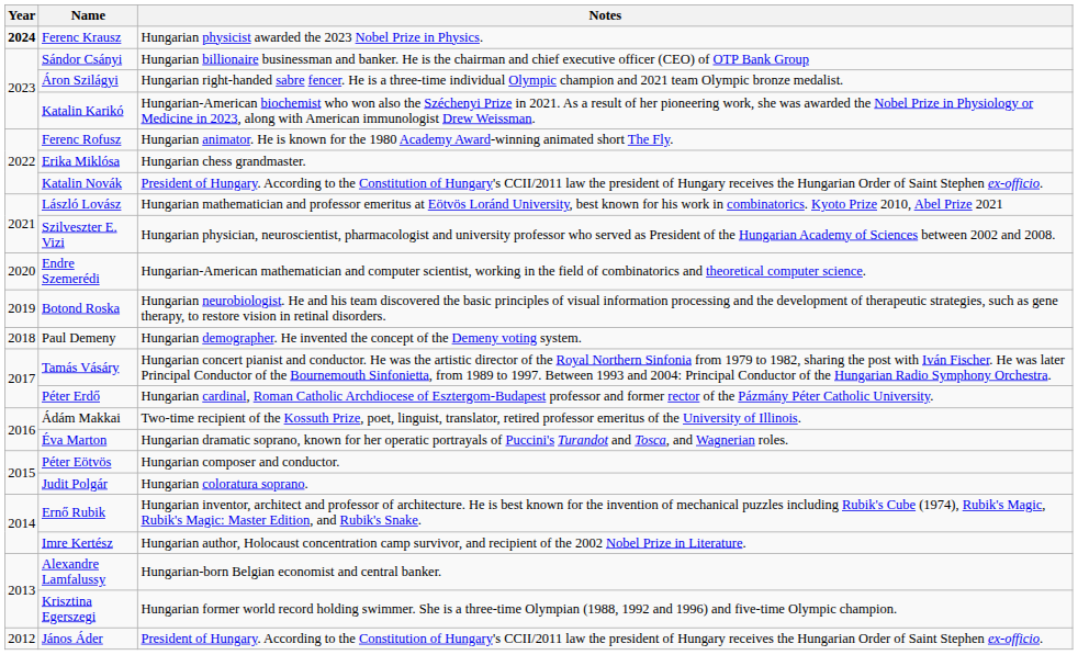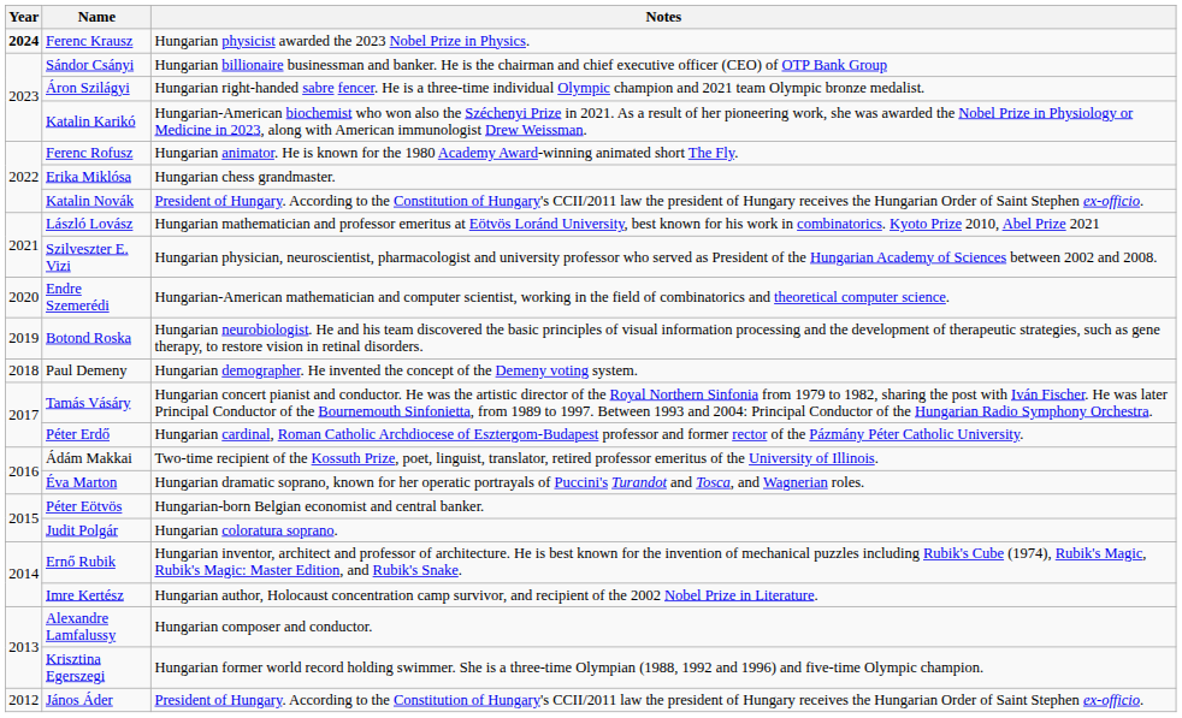Péter Eötvös | Notes: Hungarian composer and conductor. -> Hungarian-born Belgian economist and central banker.
Alexandre Lamfalussy | Notes: Hungarian-born Belgian economist and central banker. -> Hungarian composer and conductor.
